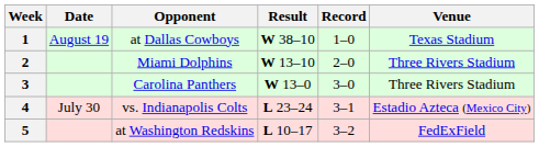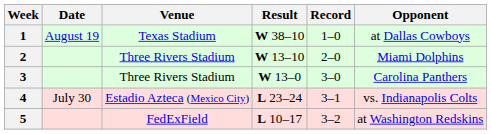columns swapped: Opponent <-> Venue
